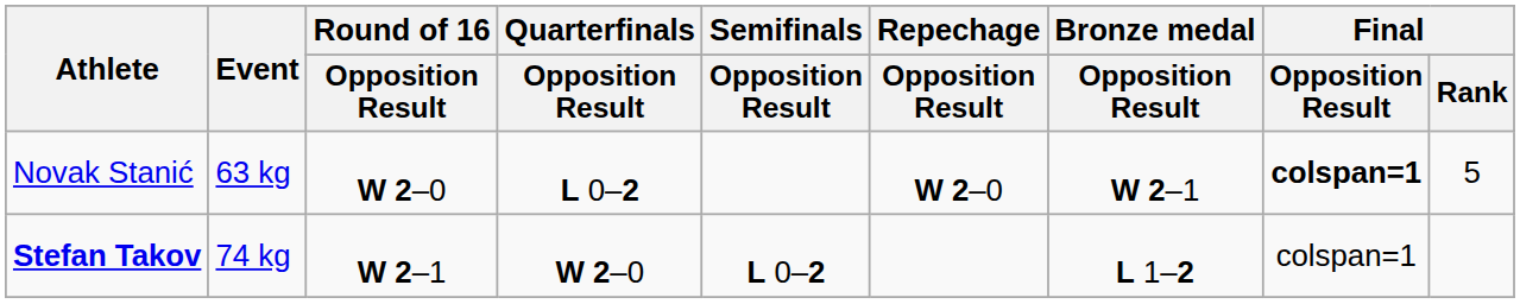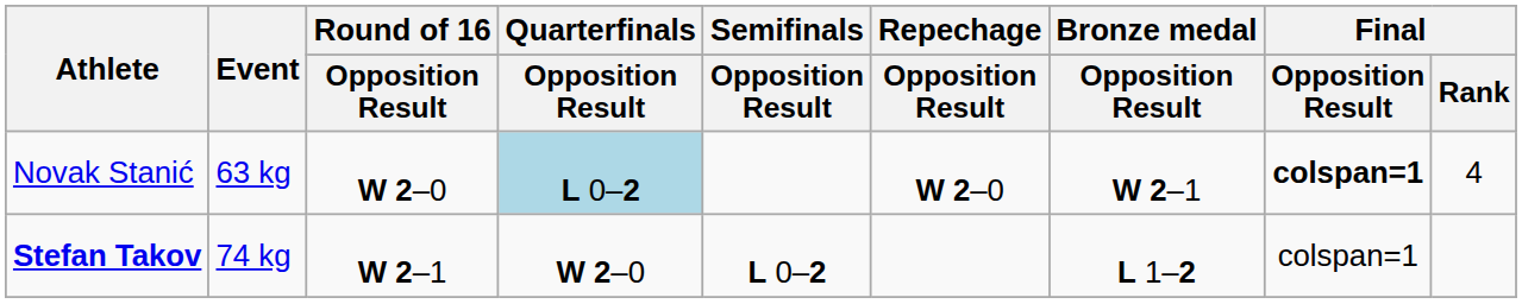Novak Stanić | Quarterfinals / Opposition Result: no background -> lightblue background
Novak Stanić | Final / Rank: 5 -> 4
